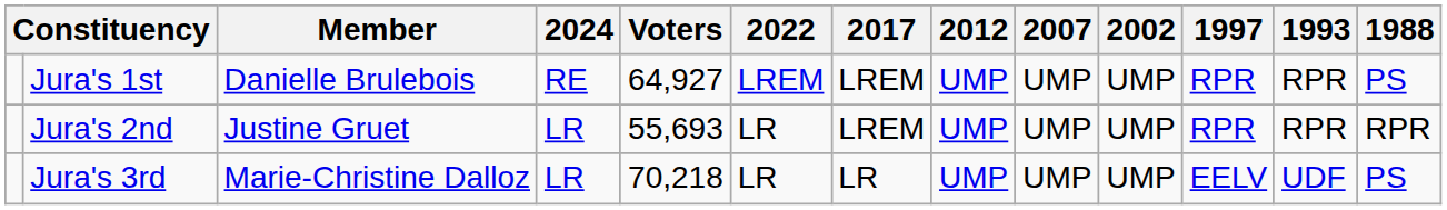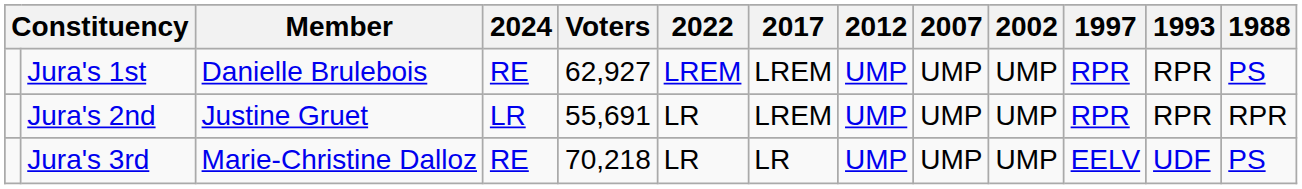Jura's 1st | Voters: 64,927 -> 62,927
Jura's 2nd | Voters: 55,693 -> 55,691
Jura's 3rd | 2024: LR -> RE
